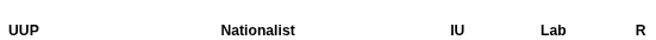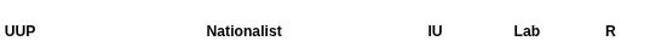+ column: 1
